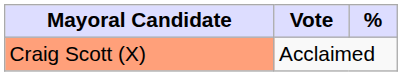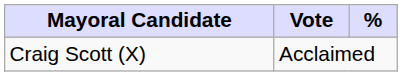Craig Scott (X) | Mayoral Candidate: lightsalmon background -> no background
